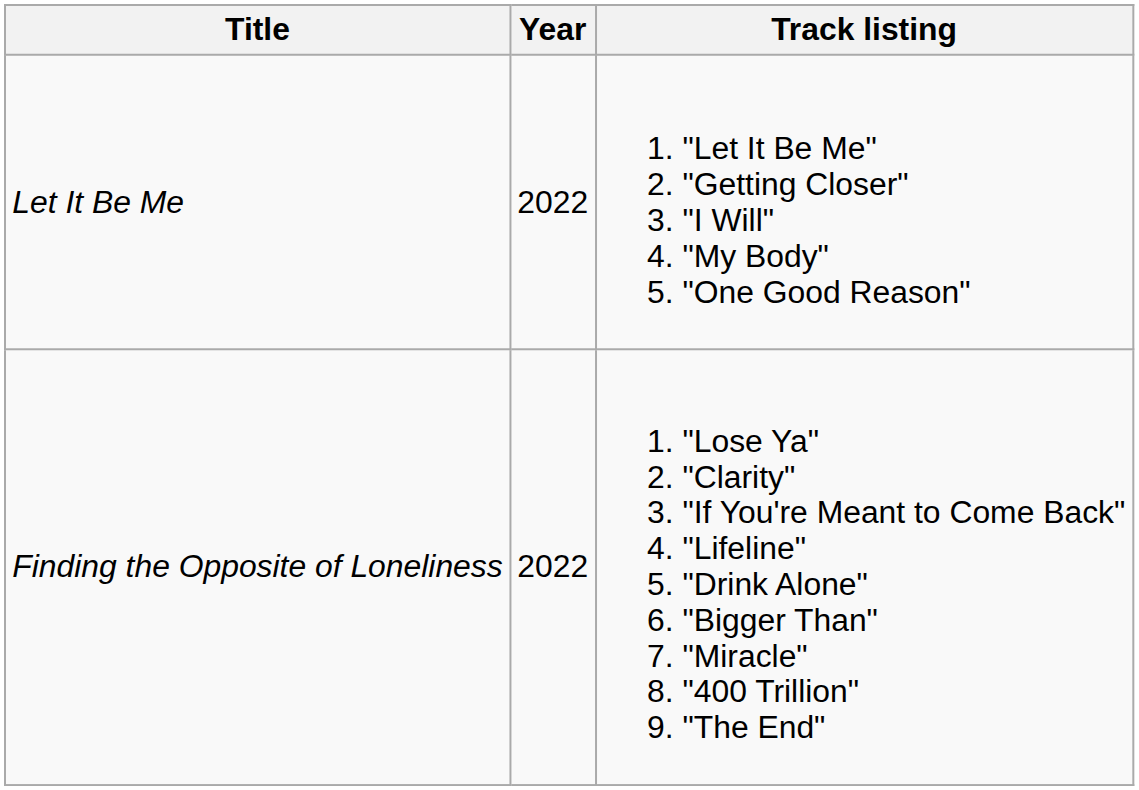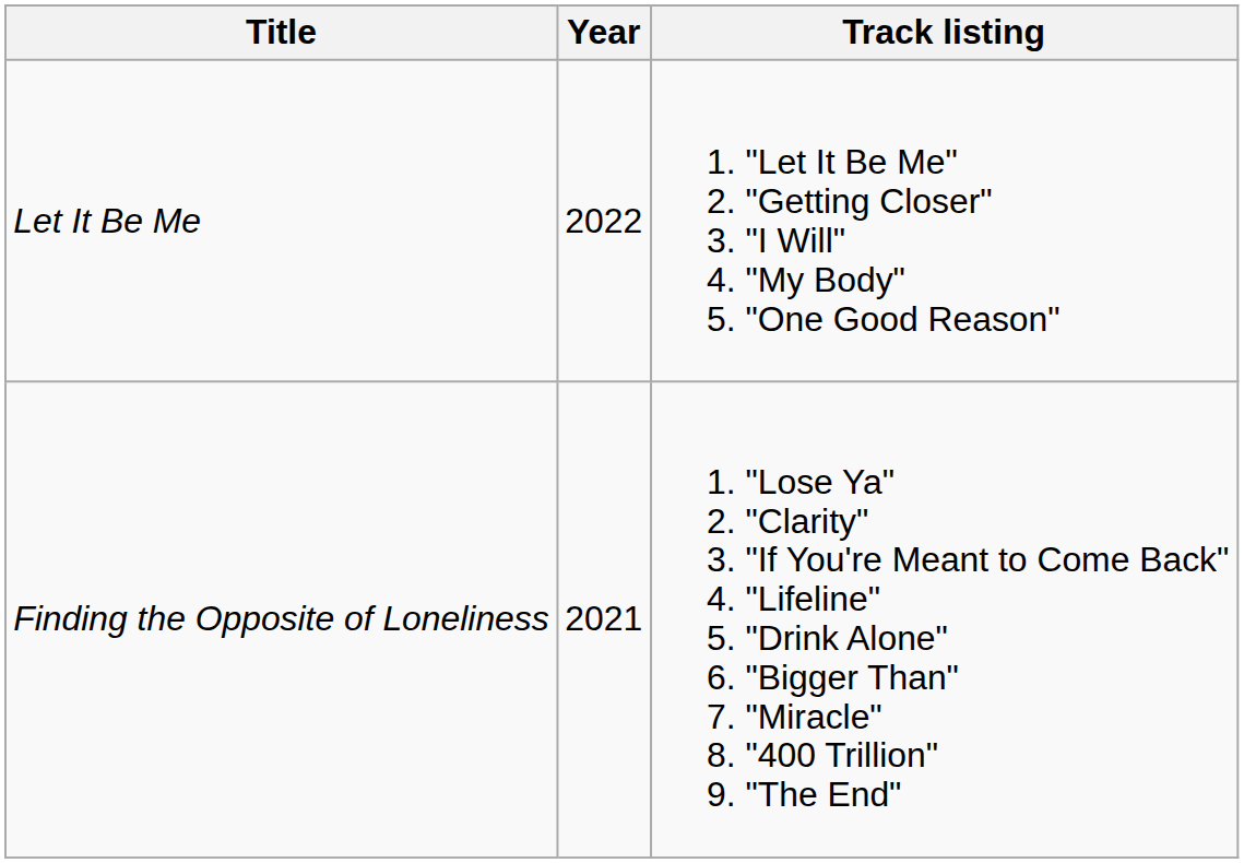Finding the Opposite of Loneliness | Year: 2022 -> 2021
